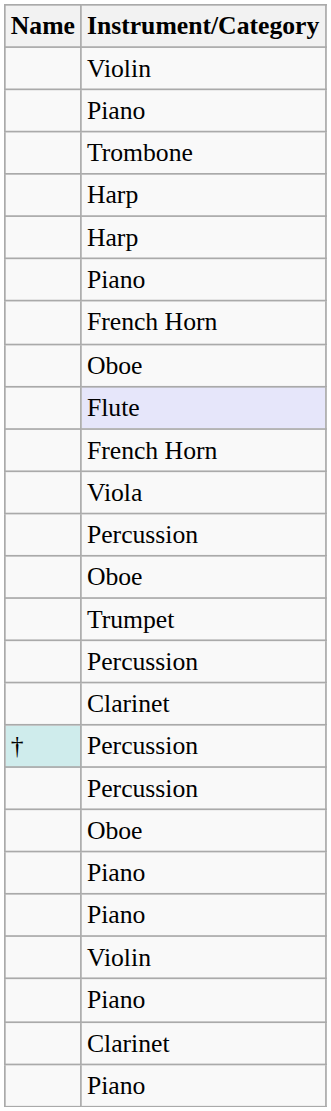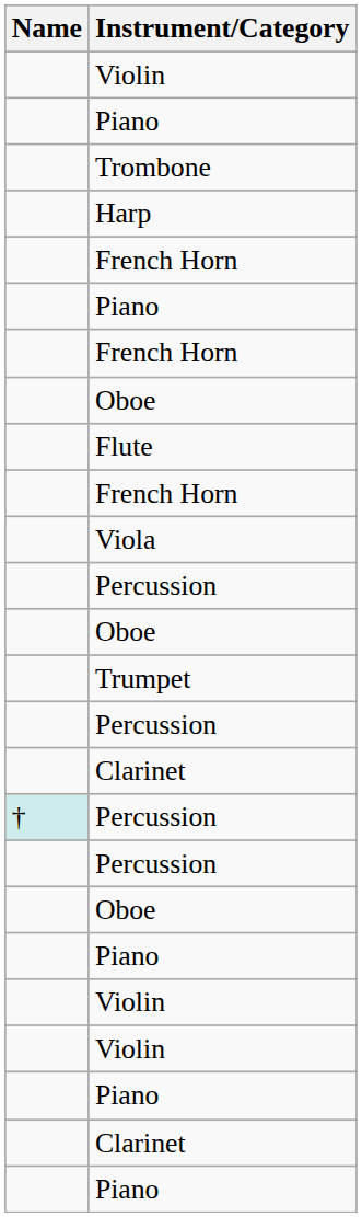row 6 | Instrument/Category: Harp -> French Horn
row 10 | Instrument/Category: lavender background -> no background
row 22 | Instrument/Category: Piano -> Violin
